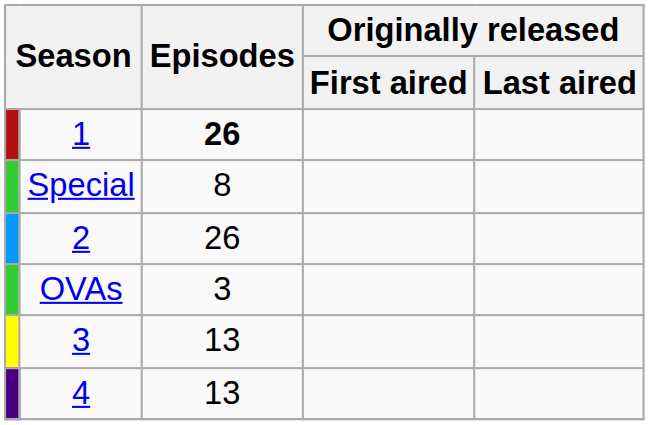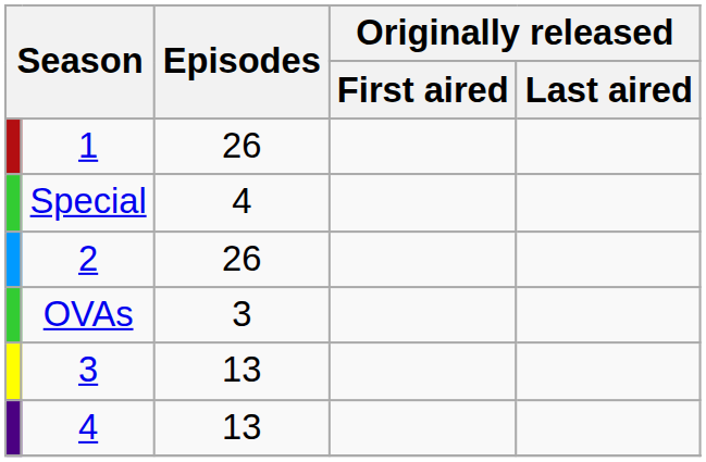1 | Episodes: bold -> normal
Special | Episodes: 8 -> 4
